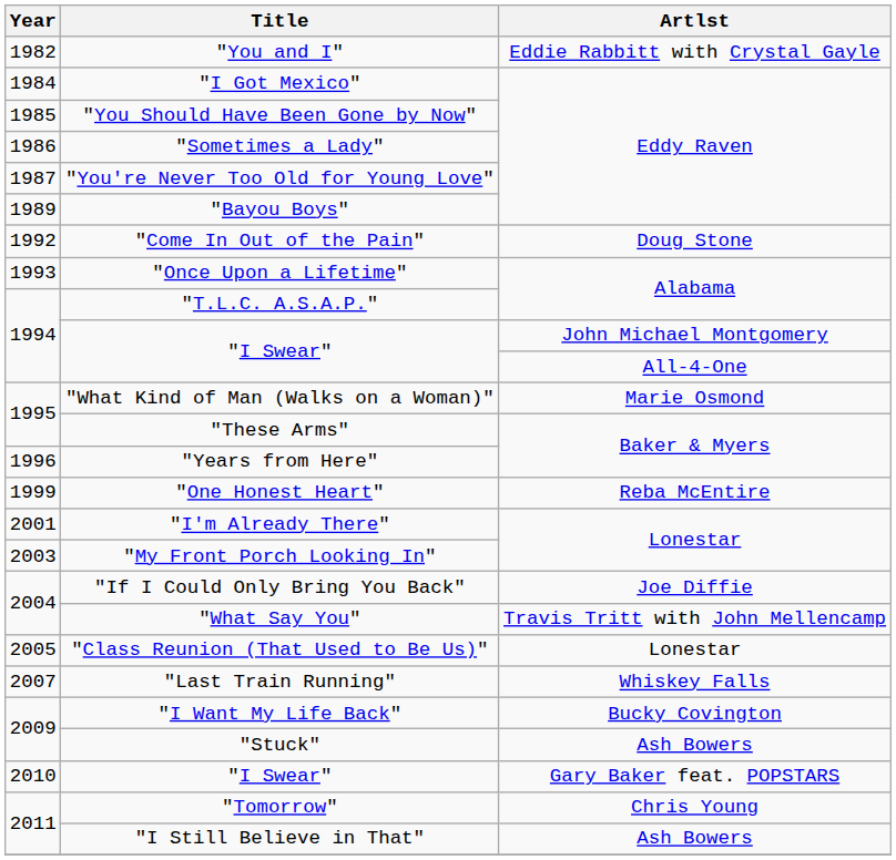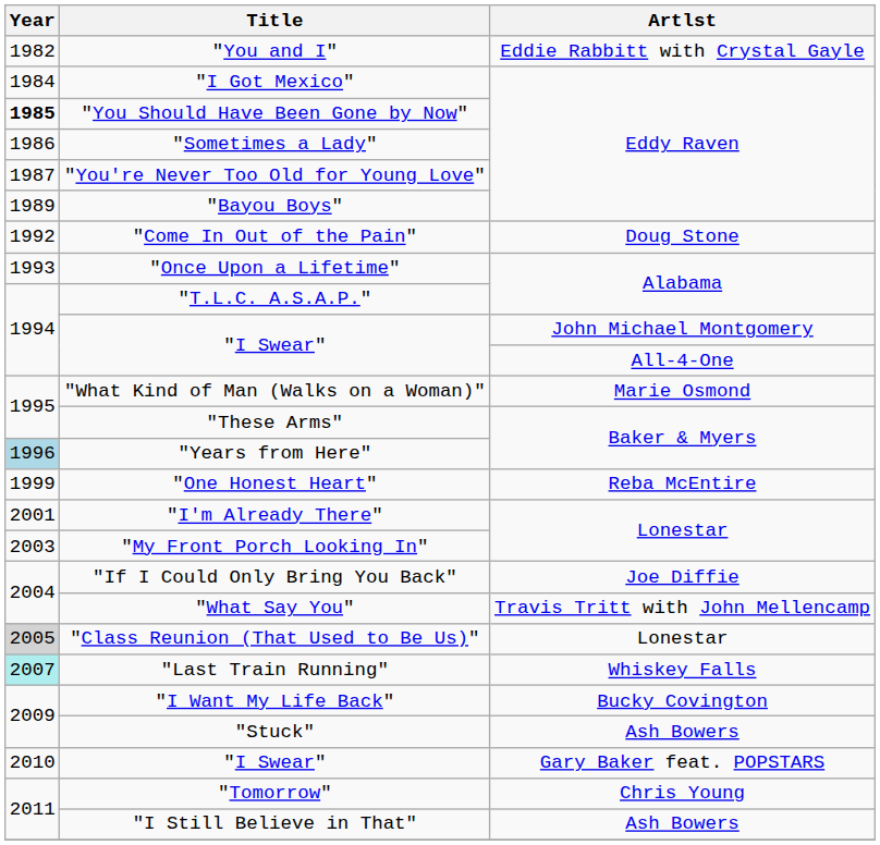"You Should Have Been Gone by Now" | Year: normal -> bold
"Years from Here" | Year: no background -> lightblue background
"Class Reunion (That Used to Be Us)" | Year: no background -> lightgrey background
"Last Train Running" | Year: no background -> paleturquoise background
